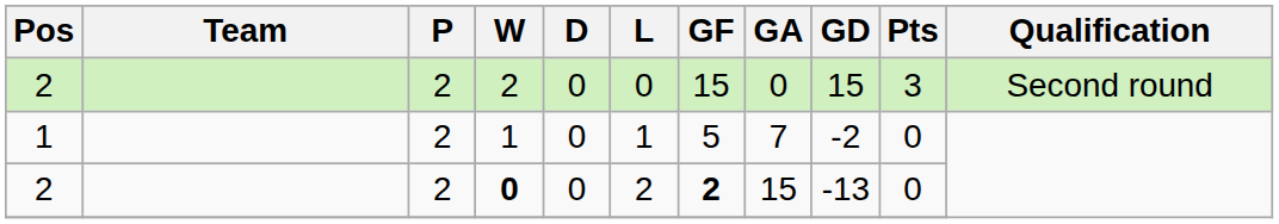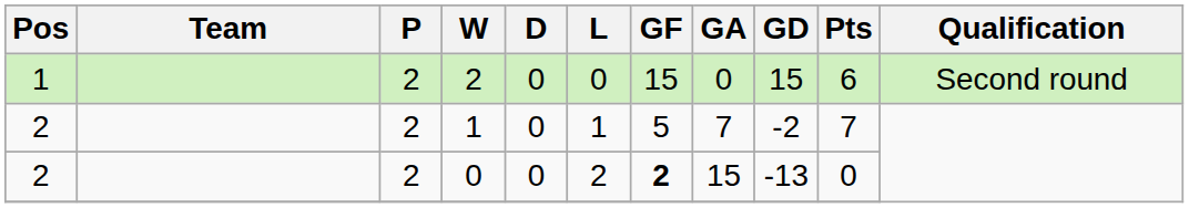row 2 | Pos: 2 -> 1
row 2 | Pts: 3 -> 6
row 3 | Pos: 1 -> 2
row 3 | Pts: 0 -> 7
row 4 | W: bold -> normal
